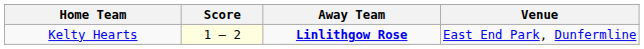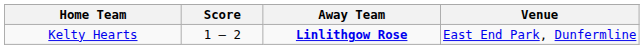Kelty Hearts | Score: lightyellow background -> no background
